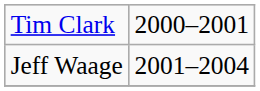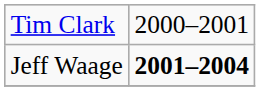Jeff Waage | column 2: normal -> bold
